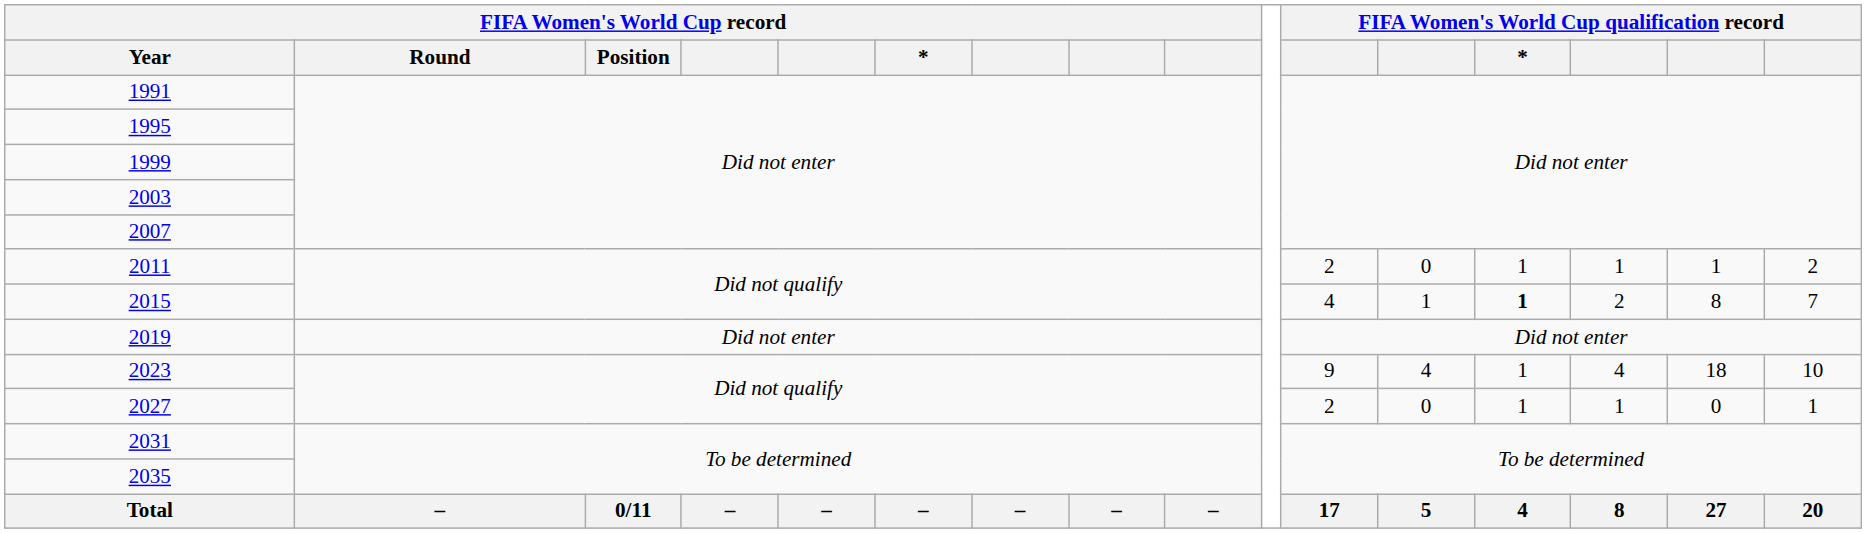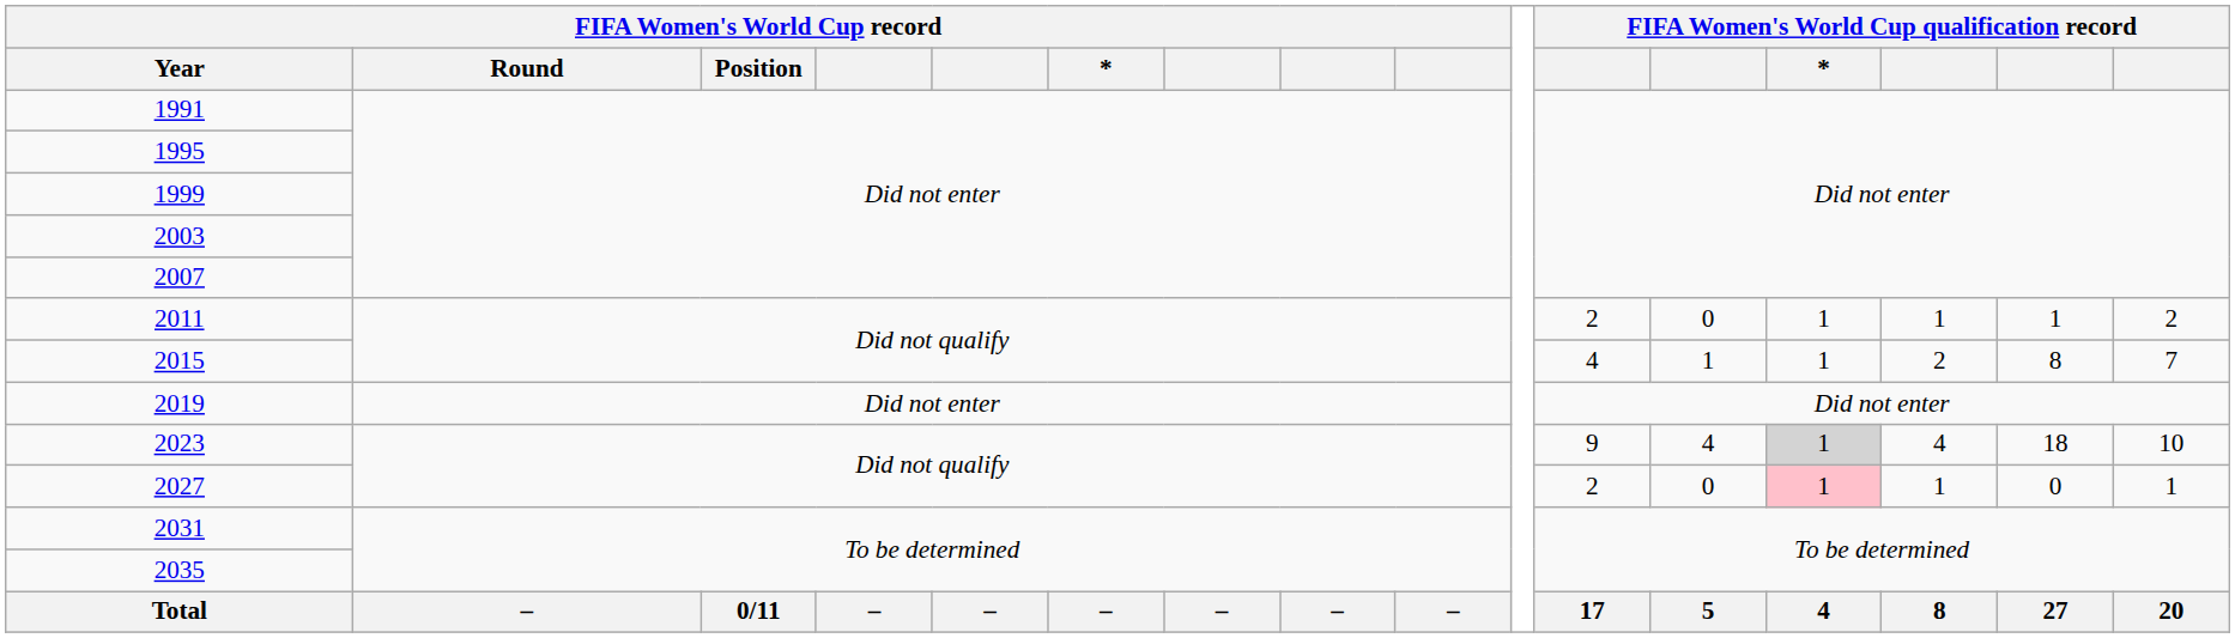2015 | FIFA Women's World Cup qualification record / *: bold -> normal
2023 | FIFA Women's World Cup qualification record / *: no background -> lightgrey background
2027 | FIFA Women's World Cup qualification record / *: no background -> pink background
